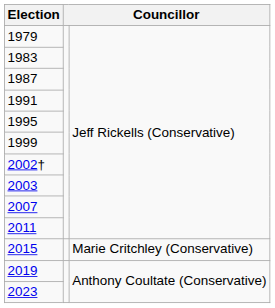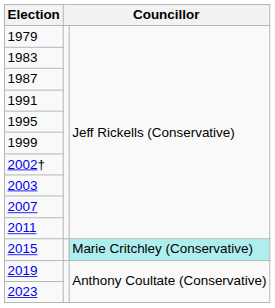2015 | column 3: no background -> paleturquoise background
